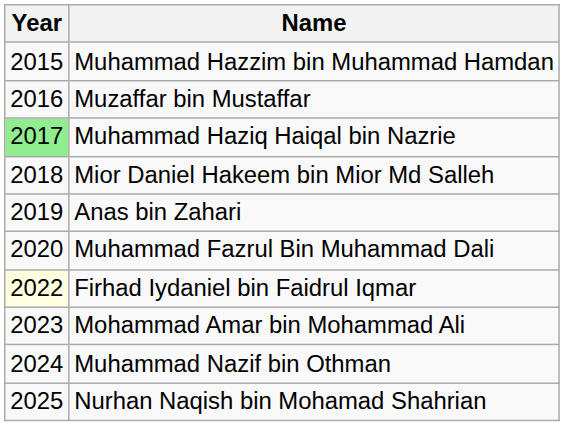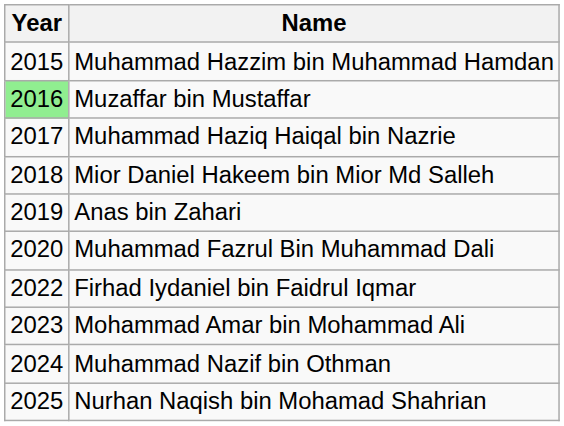Muzaffar bin Mustaffar | Year: no background -> lightgreen background
Muhammad Haziq Haiqal bin Nazrie | Year: lightgreen background -> no background
Firhad Iydaniel bin Faidrul Iqmar | Year: lightyellow background -> no background
